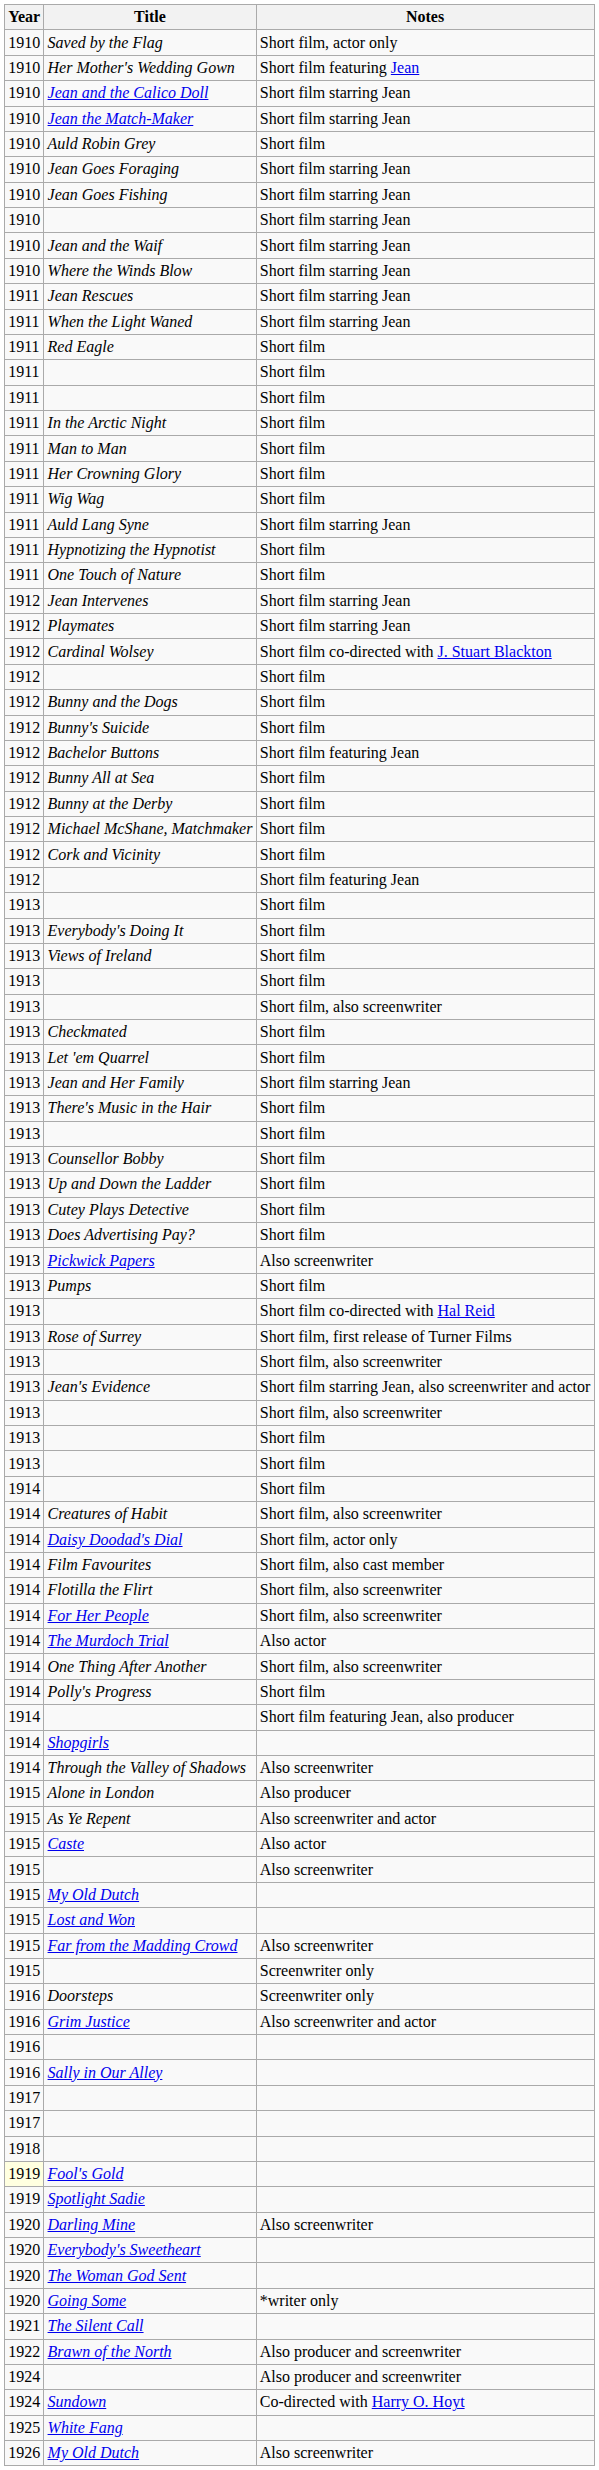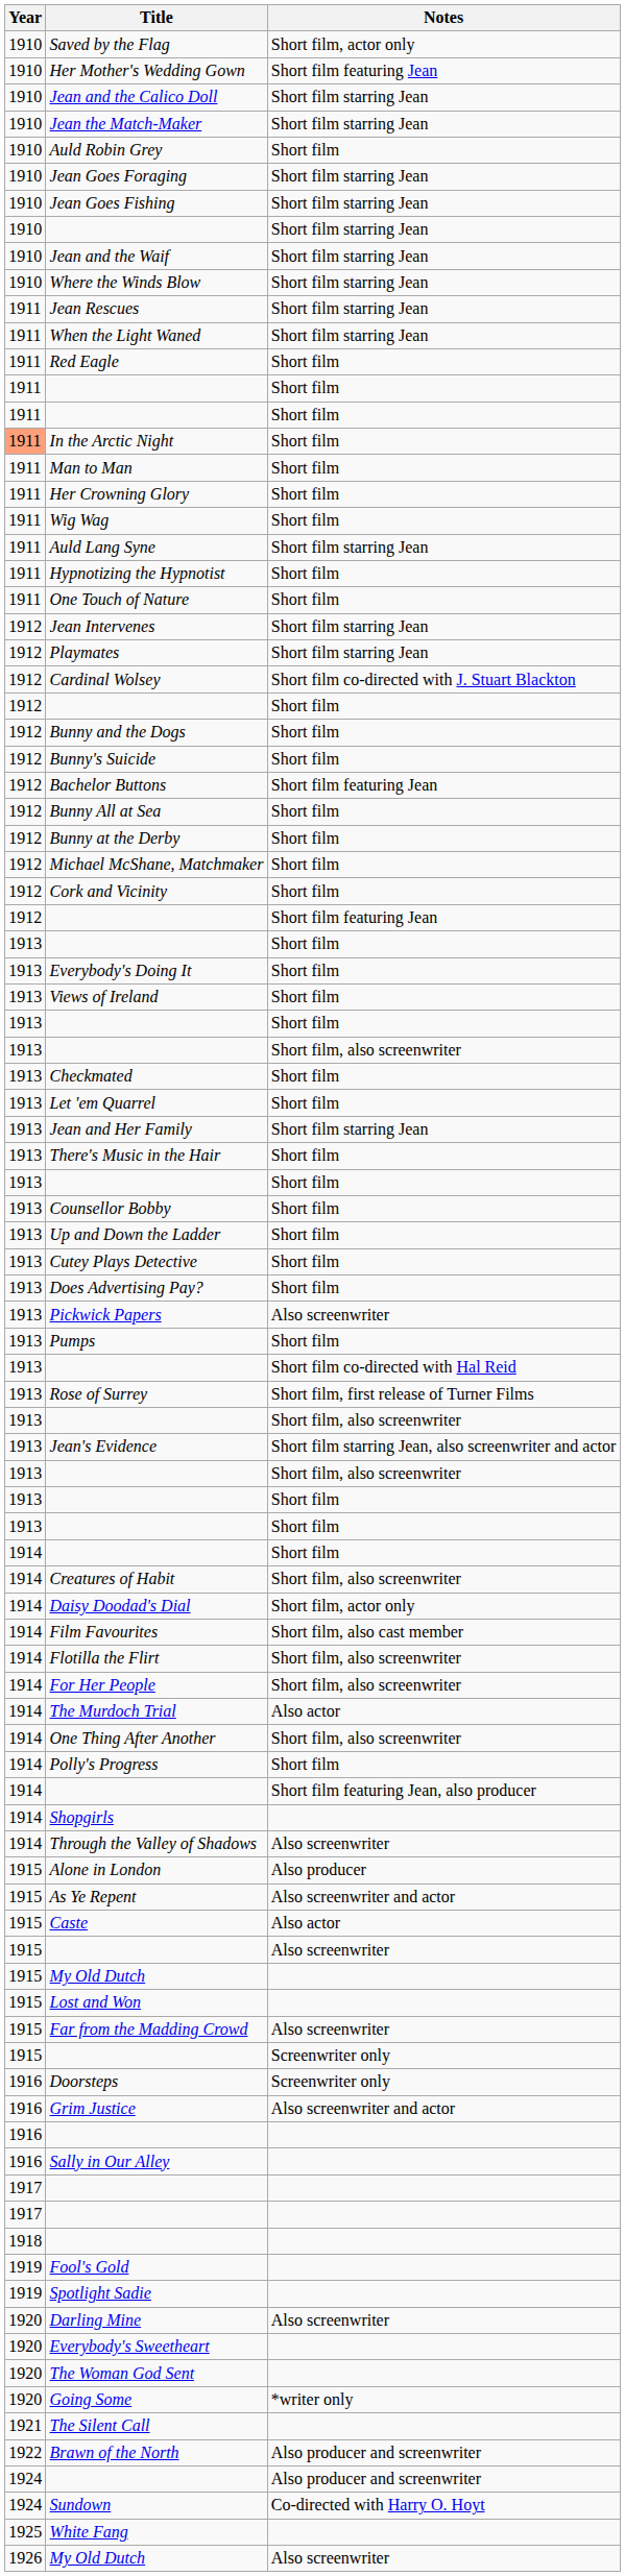In the Arctic Night | Year: no background -> lightsalmon background
Fool's Gold | Year: lightyellow background -> no background
